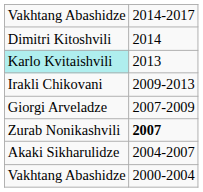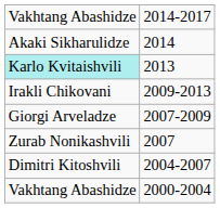row 2 | column 1: Dimitri Kitoshvili -> Akaki Sikharulidze
row 6 | column 2: bold -> normal
row 7 | column 1: Akaki Sikharulidze -> Dimitri Kitoshvili
